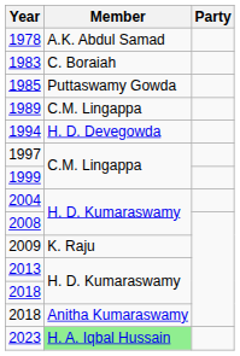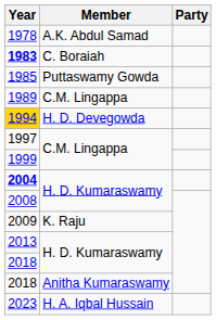1983 | Year: normal -> bold
1994 | Year: no background -> gold background
2004 | Year: normal -> bold
2023 | Member: lightgreen background -> no background
